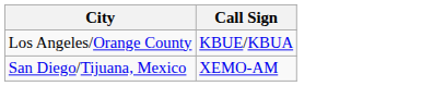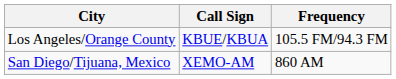+ column: Frequency | 105.5 FM/94.3 FM | 860 AM
